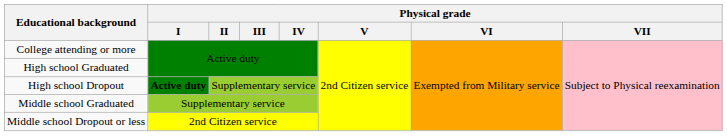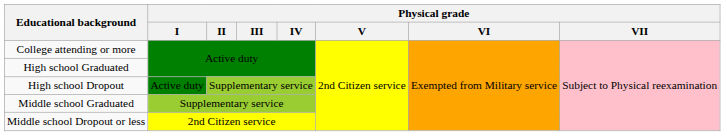High school Dropout | Physical grade / I: bold -> normal
